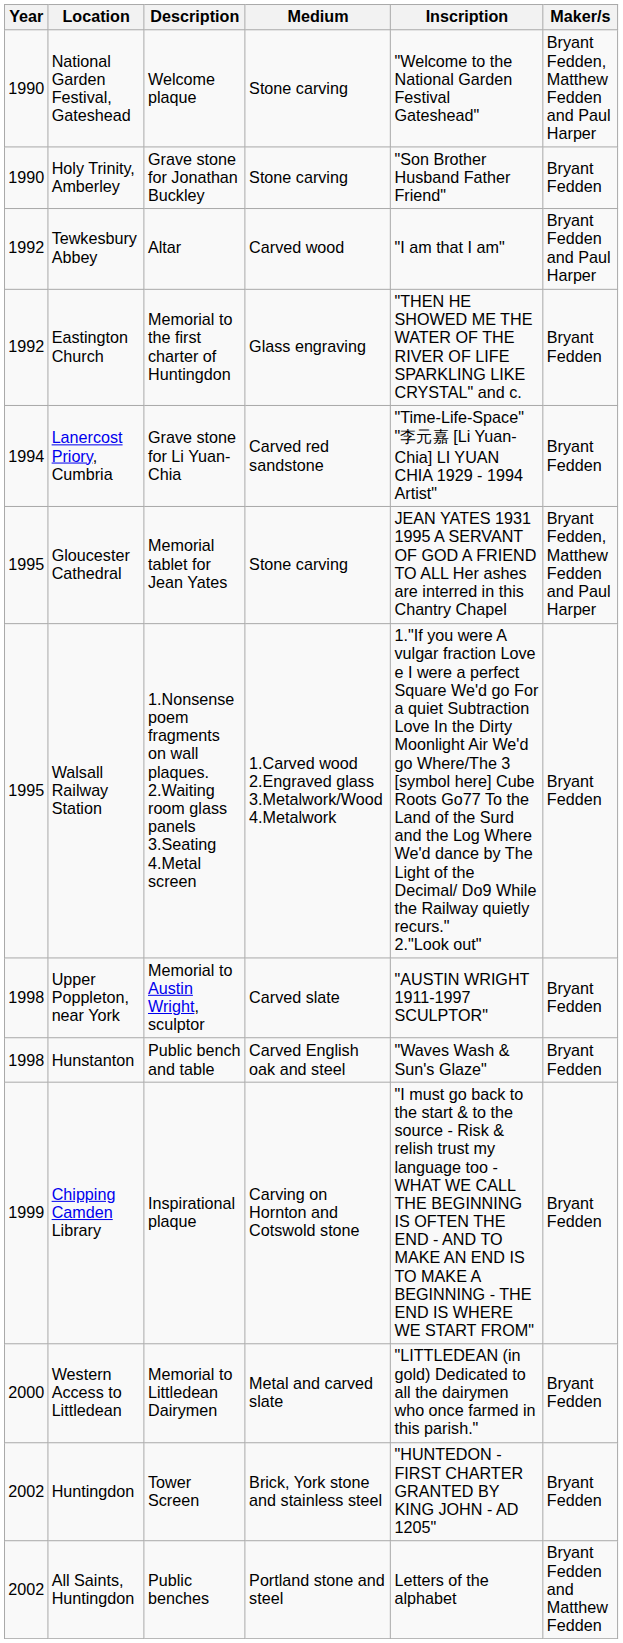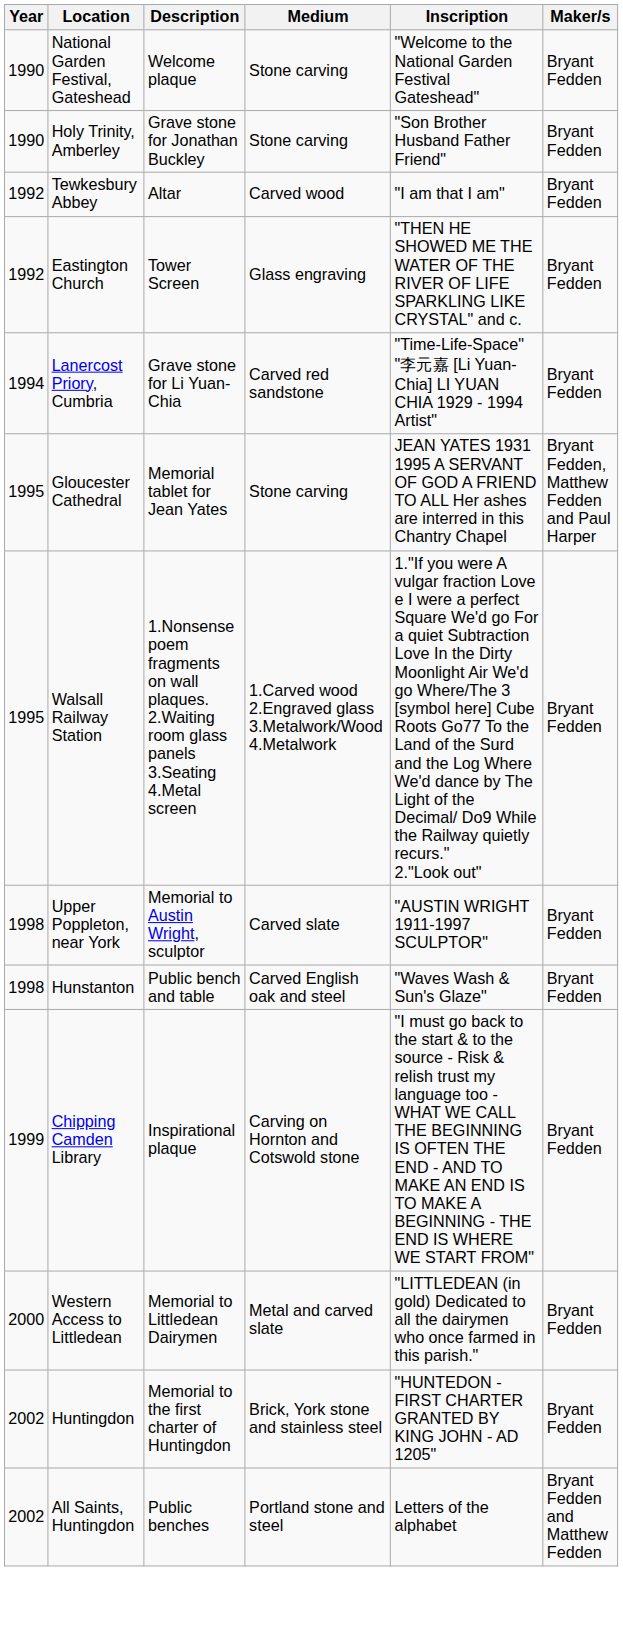National Garden Festival, Gateshead | Maker/s: Bryant Fedden, Matthew Fedden and Paul Harper -> Bryant Fedden
Tewkesbury Abbey | Maker/s: Bryant Fedden and Paul Harper -> Bryant Fedden
Eastington Church | Description: Memorial to the first charter of Huntingdon -> Tower Screen
Huntingdon | Description: Tower Screen -> Memorial to the first charter of Huntingdon
